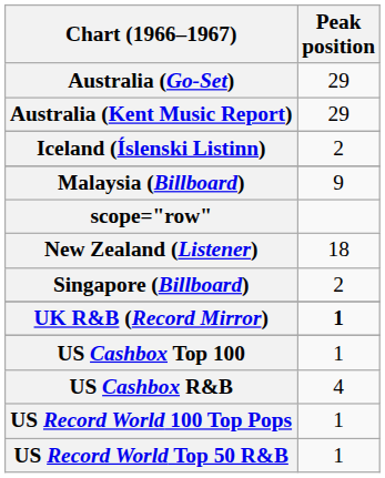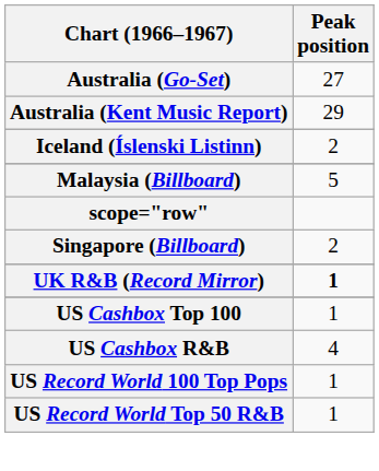Australia (Go-Set) | Peak position: 29 -> 27
Malaysia (Billboard) | Peak position: 9 -> 5
- row: New Zealand (Listener) | 18
